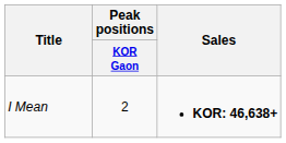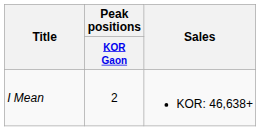row 3 | Sales: bold -> normal
